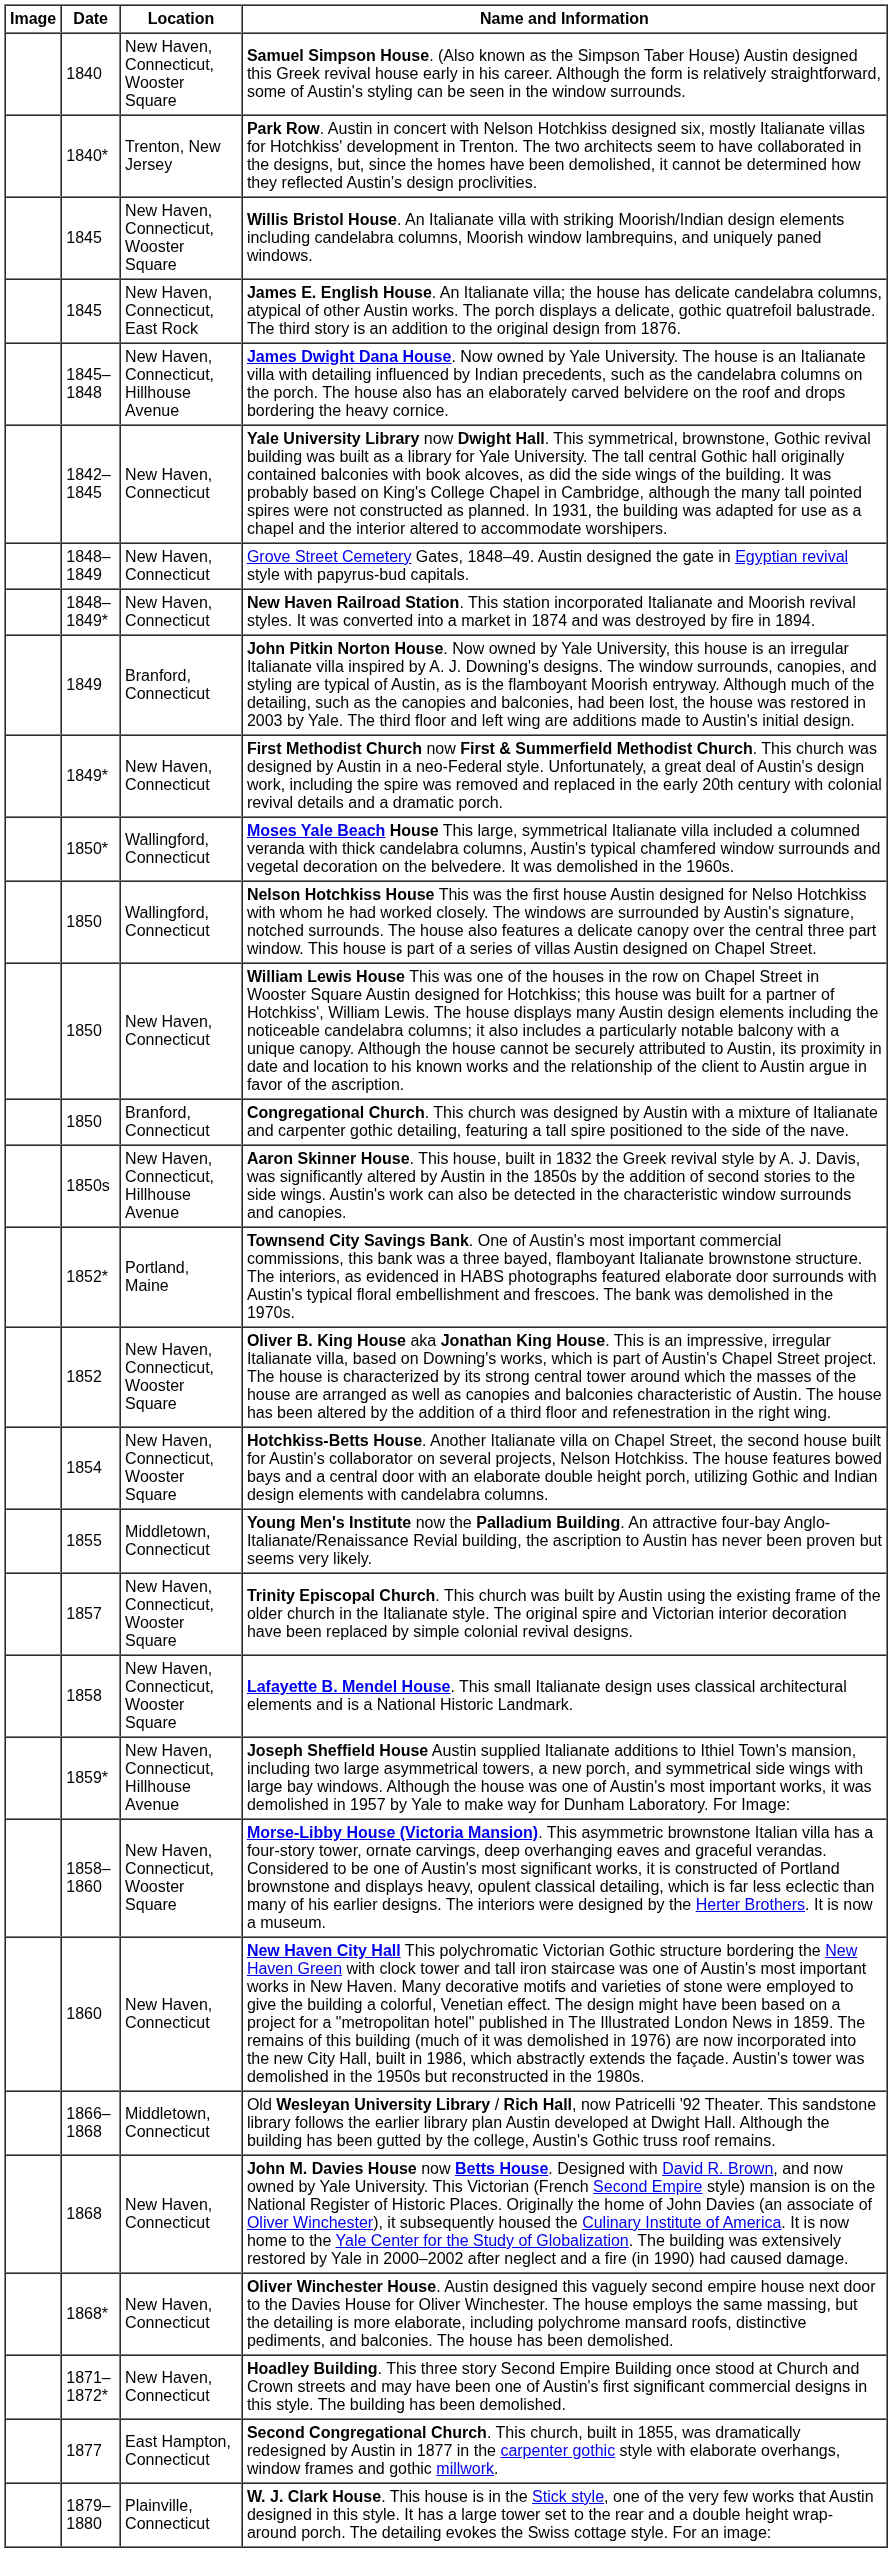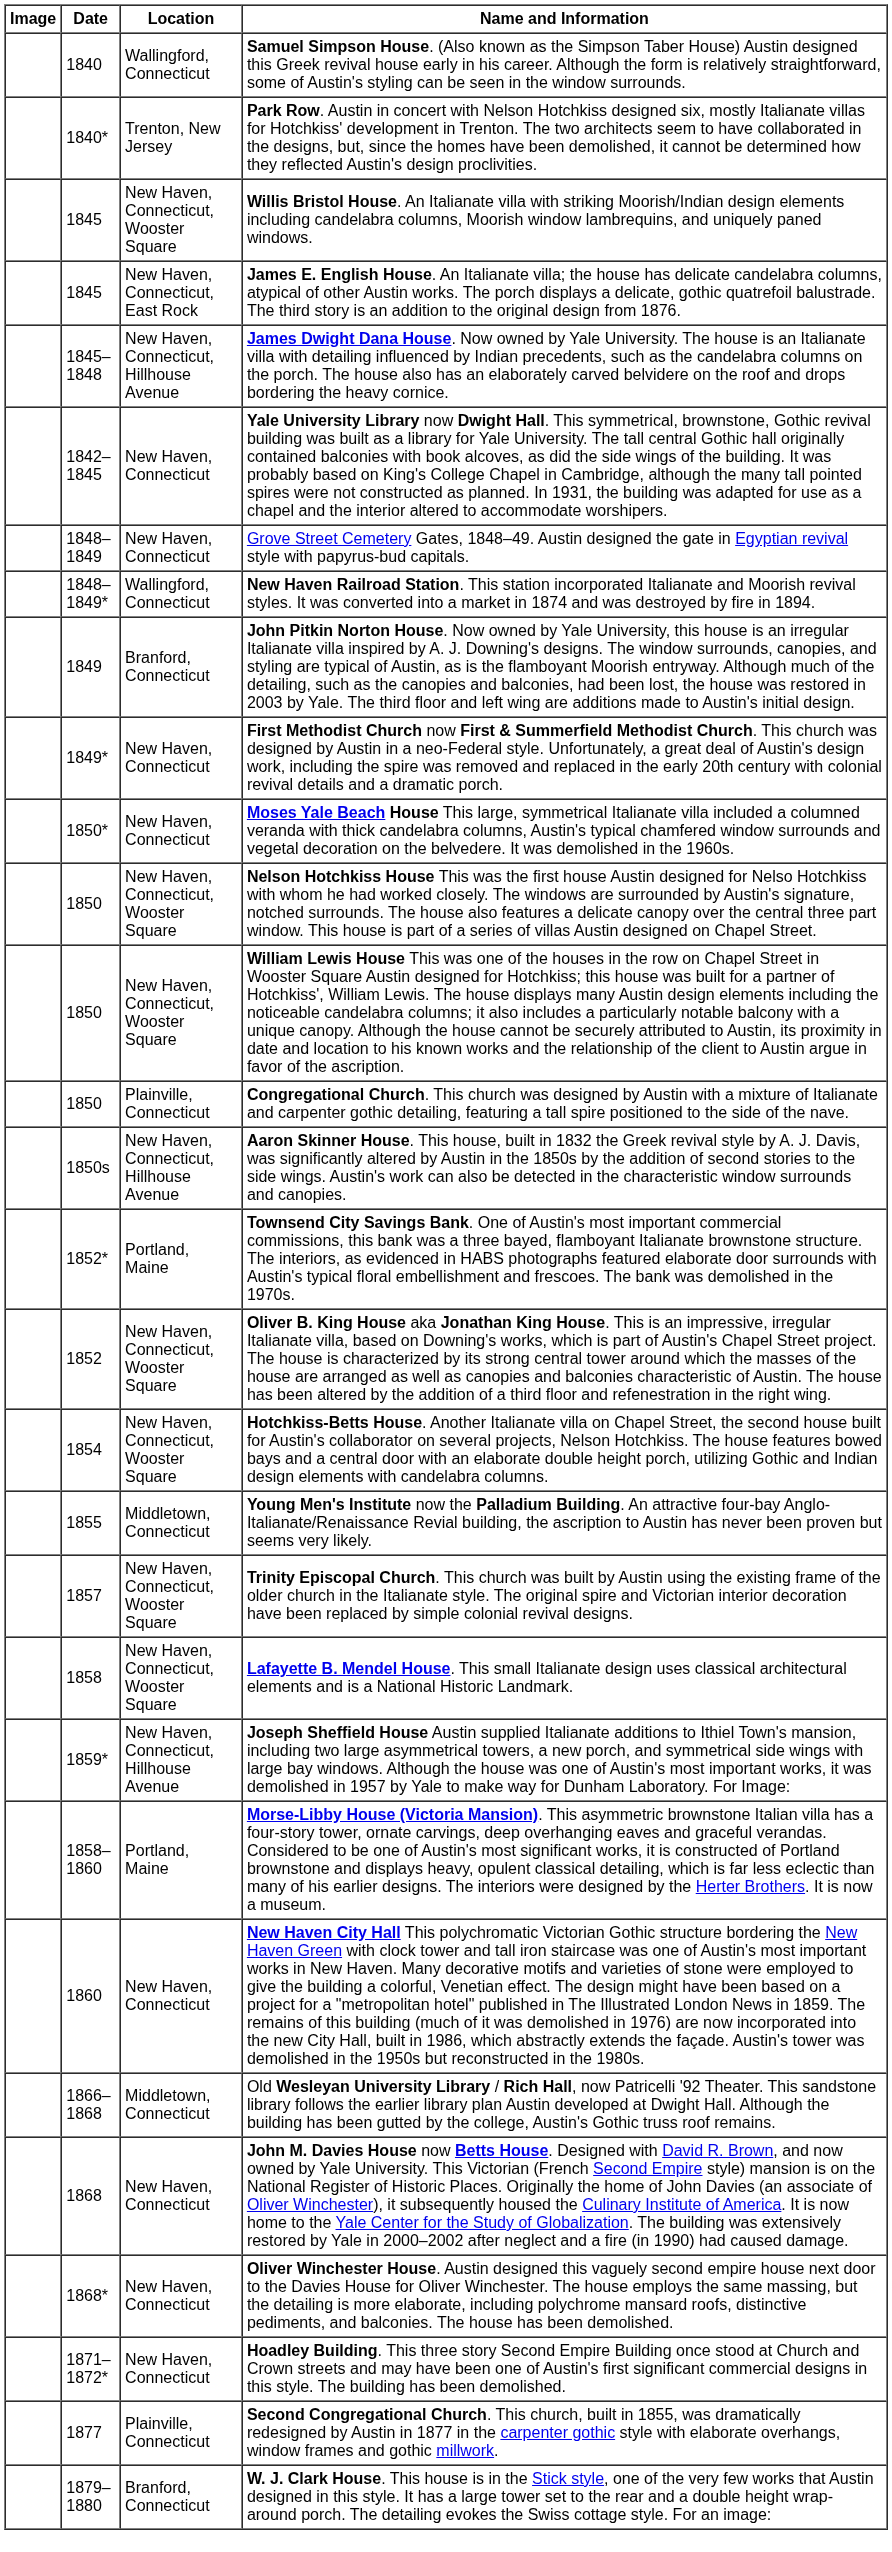row 2 | Location: New Haven, Connecticut, Wooster Square -> Wallingford, Connecticut
row 9 | Location: New Haven, Connecticut -> Wallingford, Connecticut
row 12 | Location: Wallingford, Connecticut -> New Haven, Connecticut
row 13 | Location: Wallingford, Connecticut -> New Haven, Connecticut, Wooster Square
row 14 | Location: New Haven, Connecticut -> New Haven, Connecticut, Wooster Square
row 15 | Location: Branford, Connecticut -> Plainville, Connecticut
row 24 | Location: New Haven, Connecticut, Wooster Square -> Portland, Maine
row 30 | Location: East Hampton, Connecticut -> Plainville, Connecticut
row 31 | Location: Plainville, Connecticut -> Branford, Connecticut
